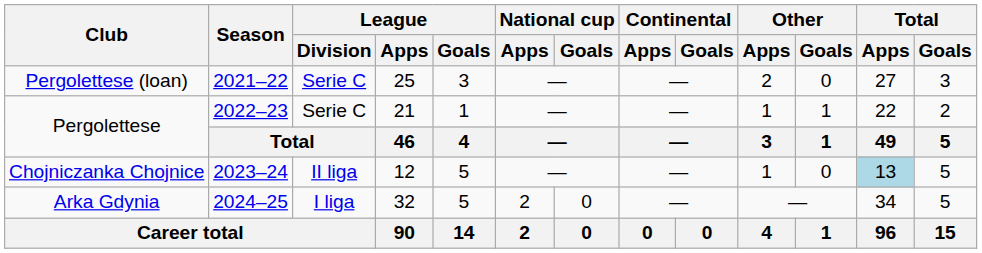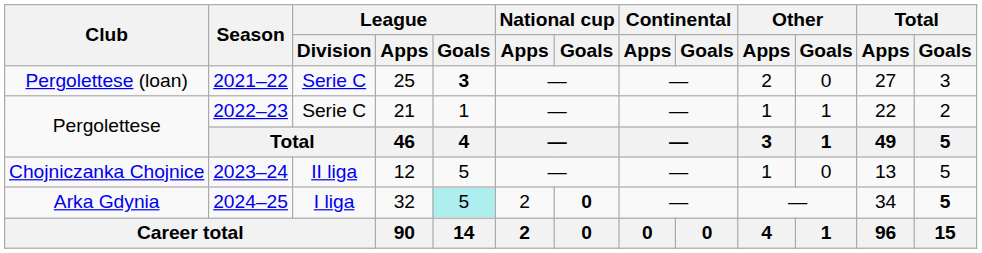Pergolettese (loan) | League / Goals: normal -> bold
Chojniczanka Chojnice | Total / Apps: lightblue background -> no background
Arka Gdynia | League / Goals: no background -> paleturquoise background
Arka Gdynia | National cup / Goals: normal -> bold
Arka Gdynia | Total / Goals: normal -> bold
